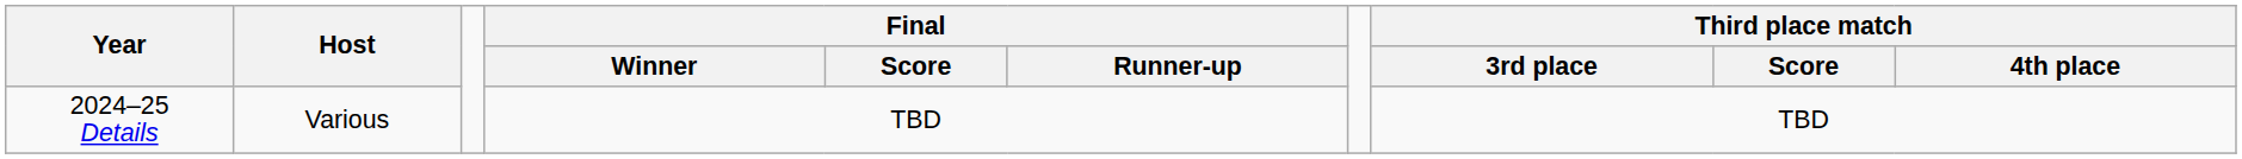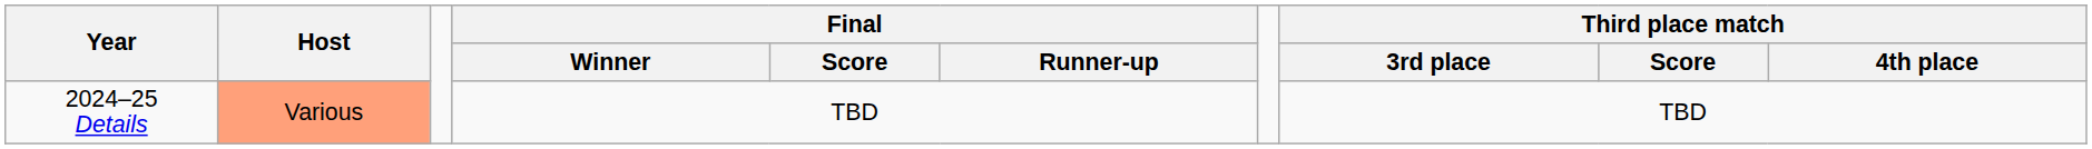2024–25 Details | Host: no background -> lightsalmon background
